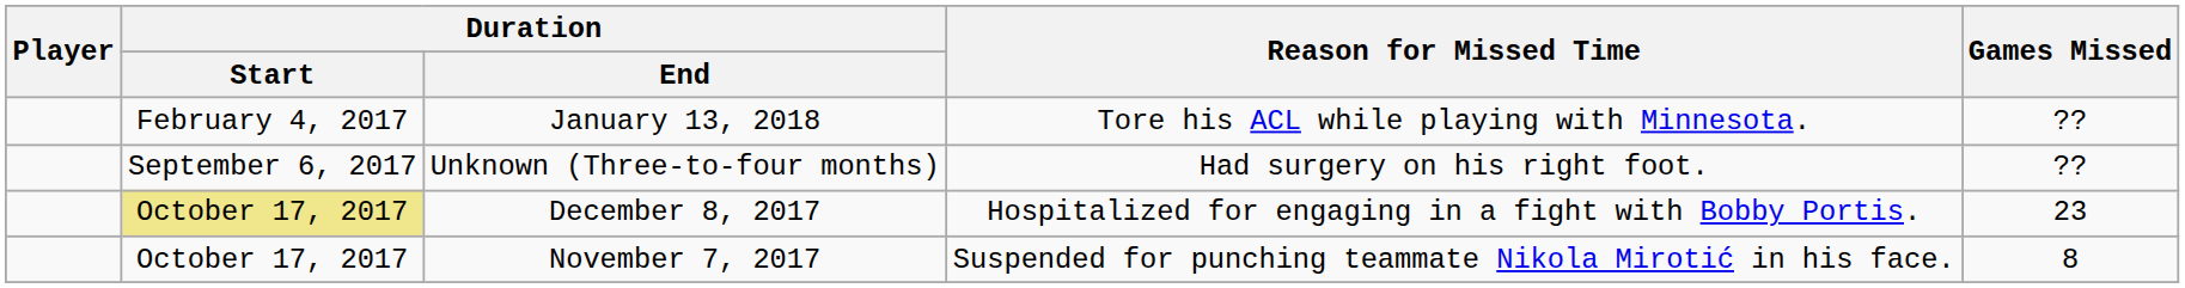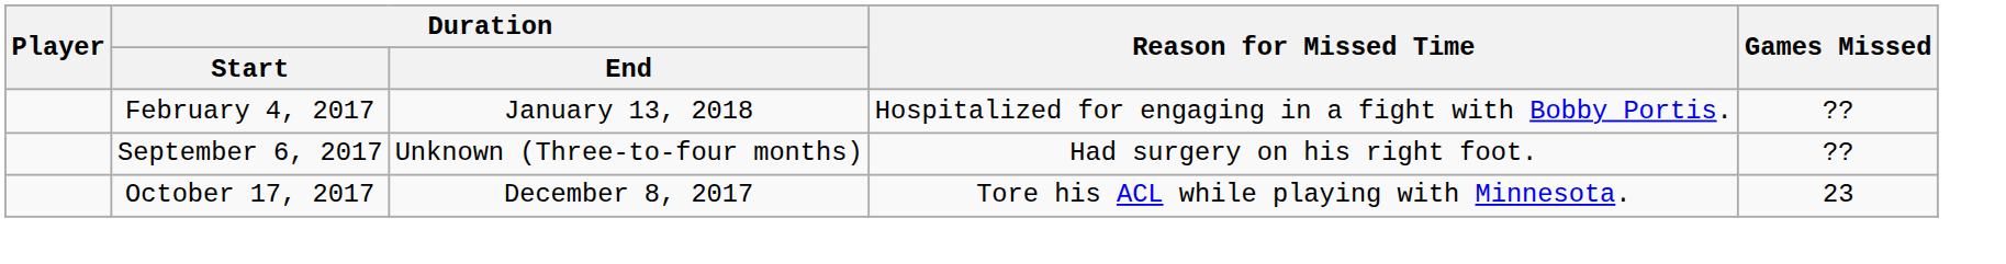January 13, 2018 | Reason for Missed Time: Tore his ACL while playing with Minnesota. -> Hospitalized for engaging in a fight with Bobby Portis.
December 8, 2017 | Duration / Start: khaki background -> no background
December 8, 2017 | Reason for Missed Time: Hospitalized for engaging in a fight with Bobby Portis. -> Tore his ACL while playing with Minnesota.
- row: October 17, 2017 | November 7, 2017 | Suspended for punching teammate Nikola Mirotić in his face. | 8
